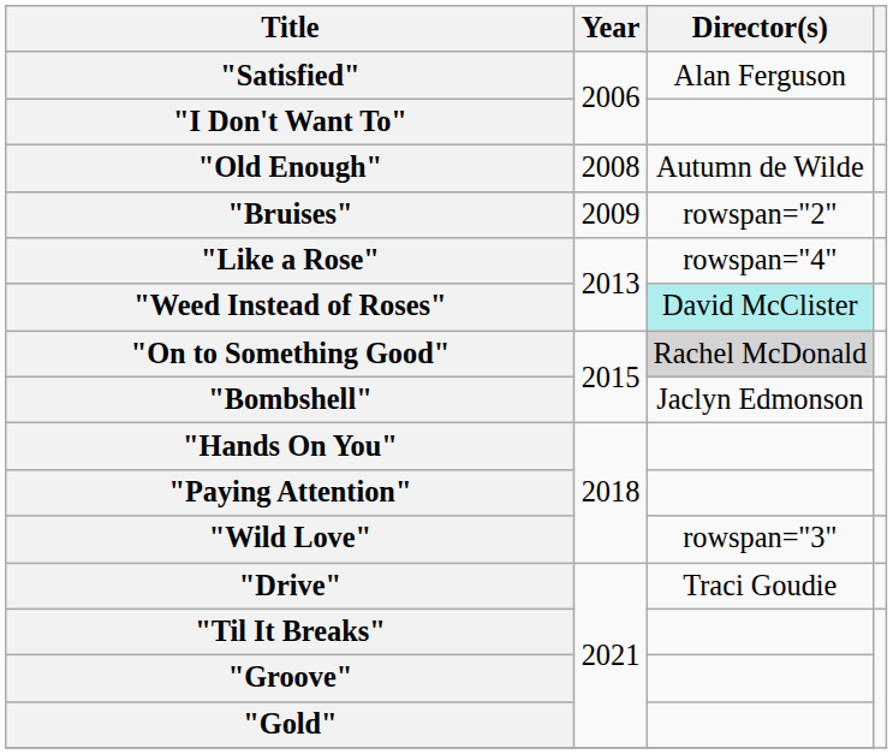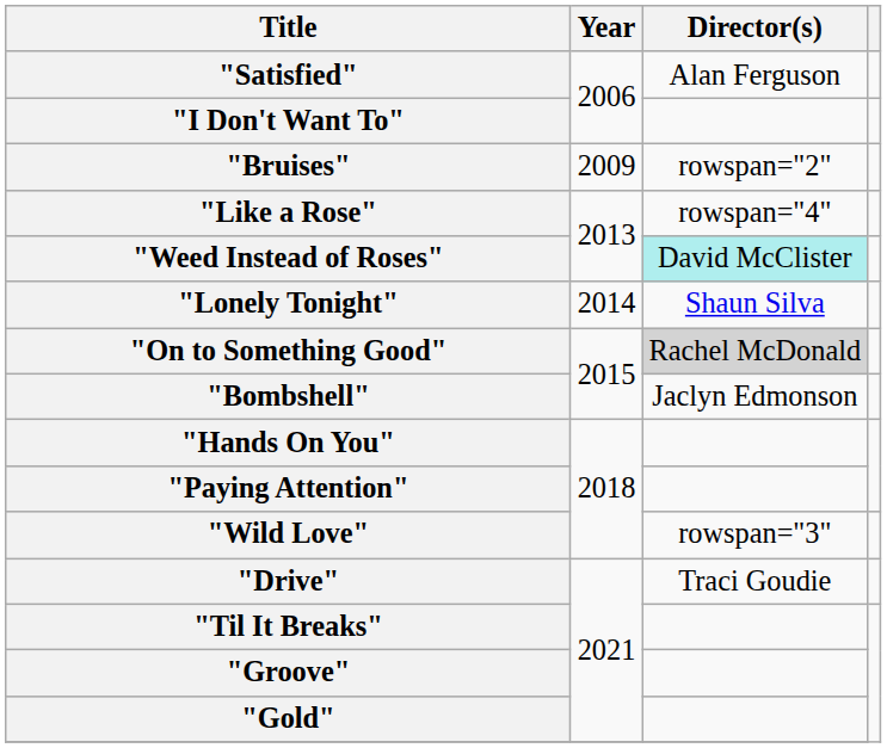- row: "Old Enough" | 2008 | Autumn de Wilde
+ row: "Lonely Tonight" | 2014 | Shaun Silva
